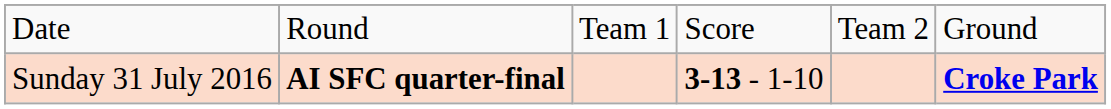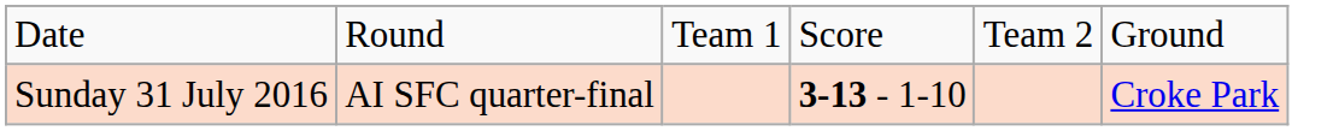Sunday 31 July 2016 | column 2: bold -> normal
Sunday 31 July 2016 | column 6: bold -> normal
